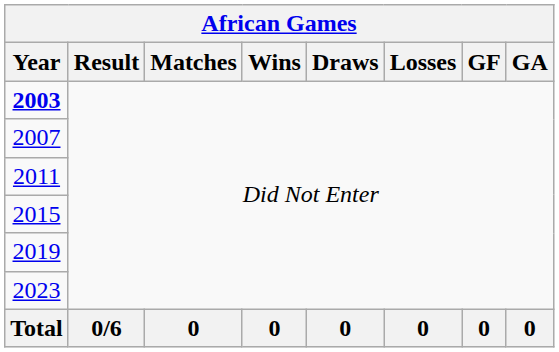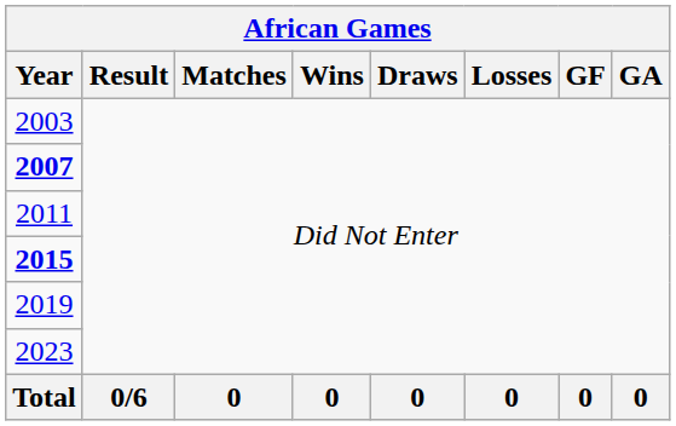2003 | Year: bold -> normal
2007 | Year: normal -> bold
2015 | Year: normal -> bold
